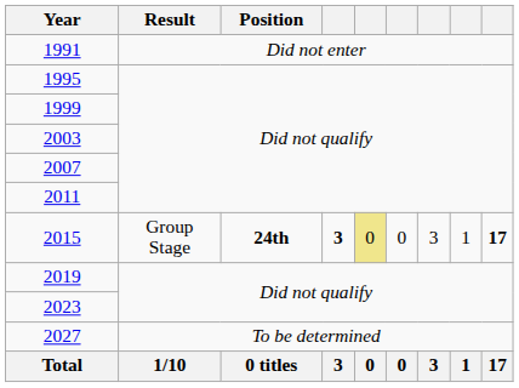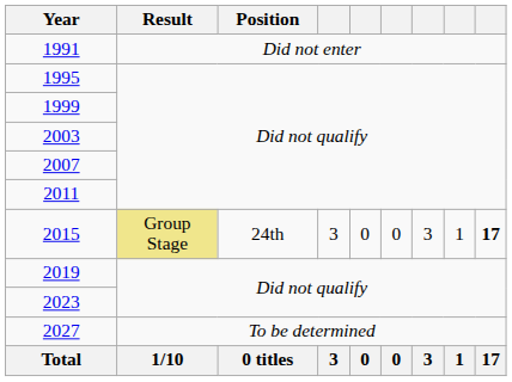2015 | Result: no background -> khaki background
2015 | Position: bold -> normal
2015 | column 4: bold -> normal
2015 | column 5: khaki background -> no background
